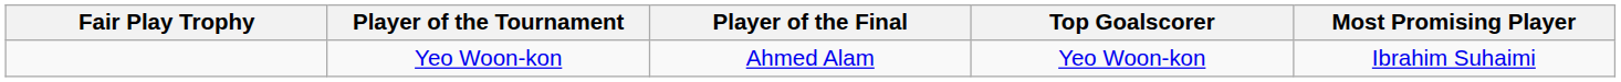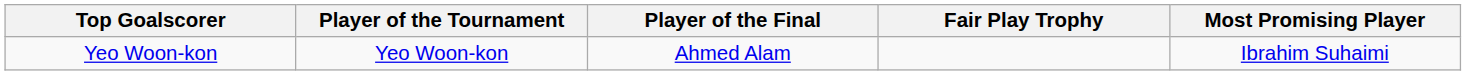columns swapped: Top Goalscorer <-> Fair Play Trophy
